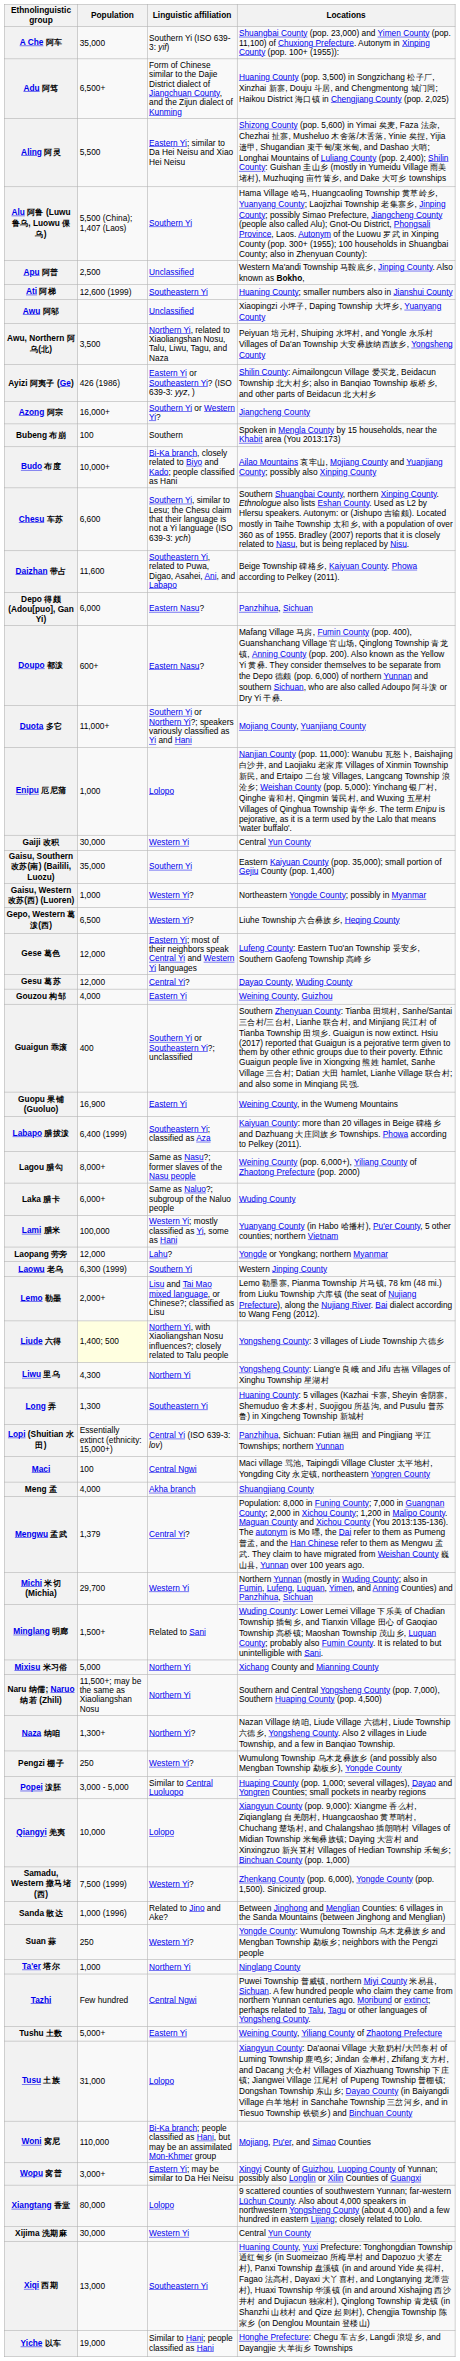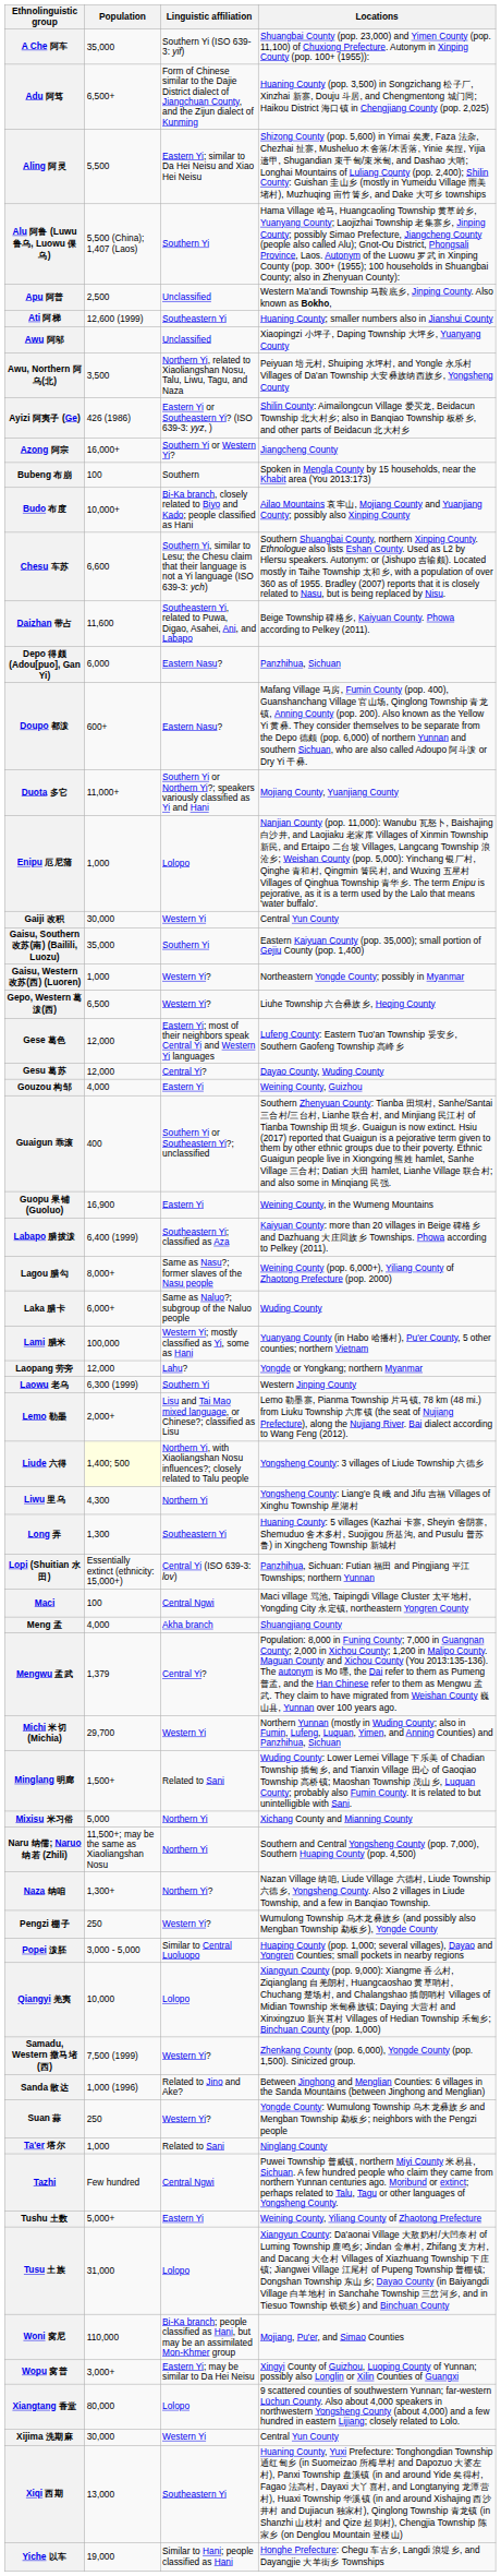Ta'er 塔尔 | Linguistic affiliation: Northern Yi -> Related to Sani
